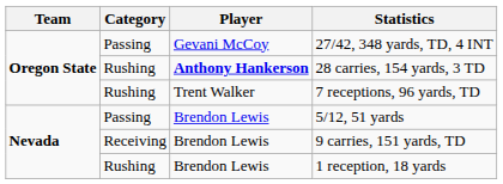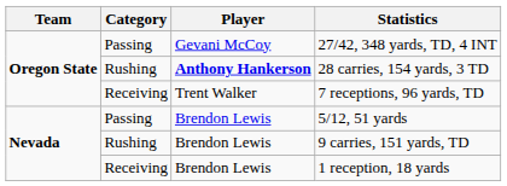7 receptions, 96 yards, TD | Category: Rushing -> Receiving
9 carries, 151 yards, TD | Category: Receiving -> Rushing
1 reception, 18 yards | Category: Rushing -> Receiving
